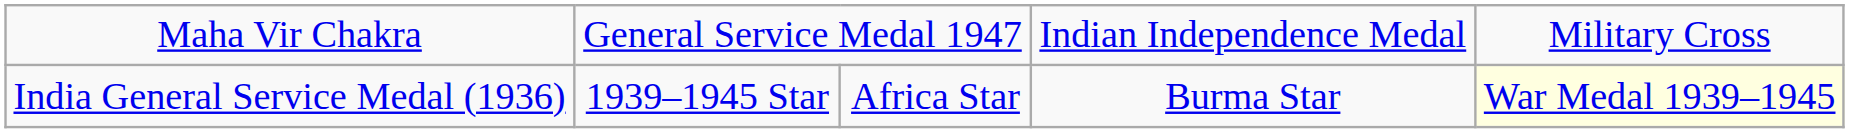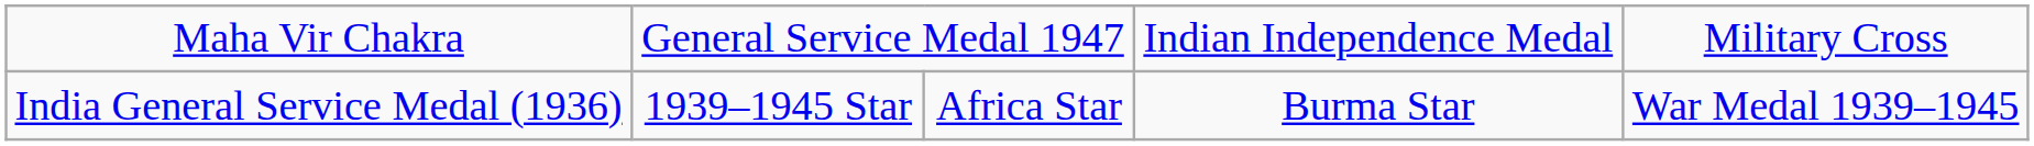India General Service Medal (1936) | column 5: lightyellow background -> no background
